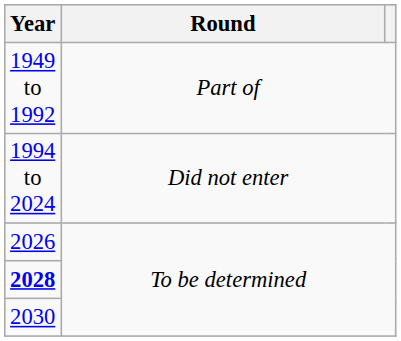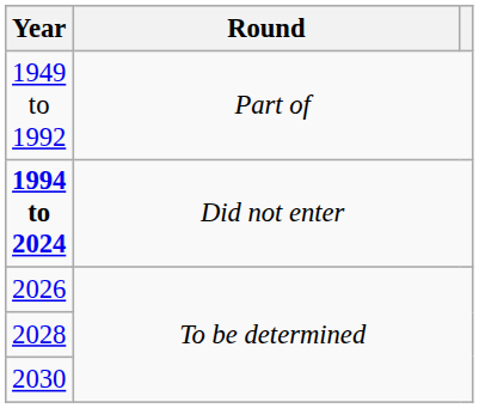1994 to 2024 | Year: normal -> bold
2028 | Year: bold -> normal
